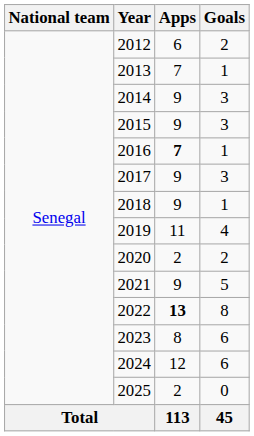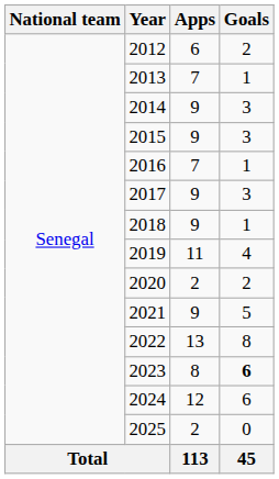2016 | Apps: bold -> normal
2022 | Apps: bold -> normal
2023 | Goals: normal -> bold
